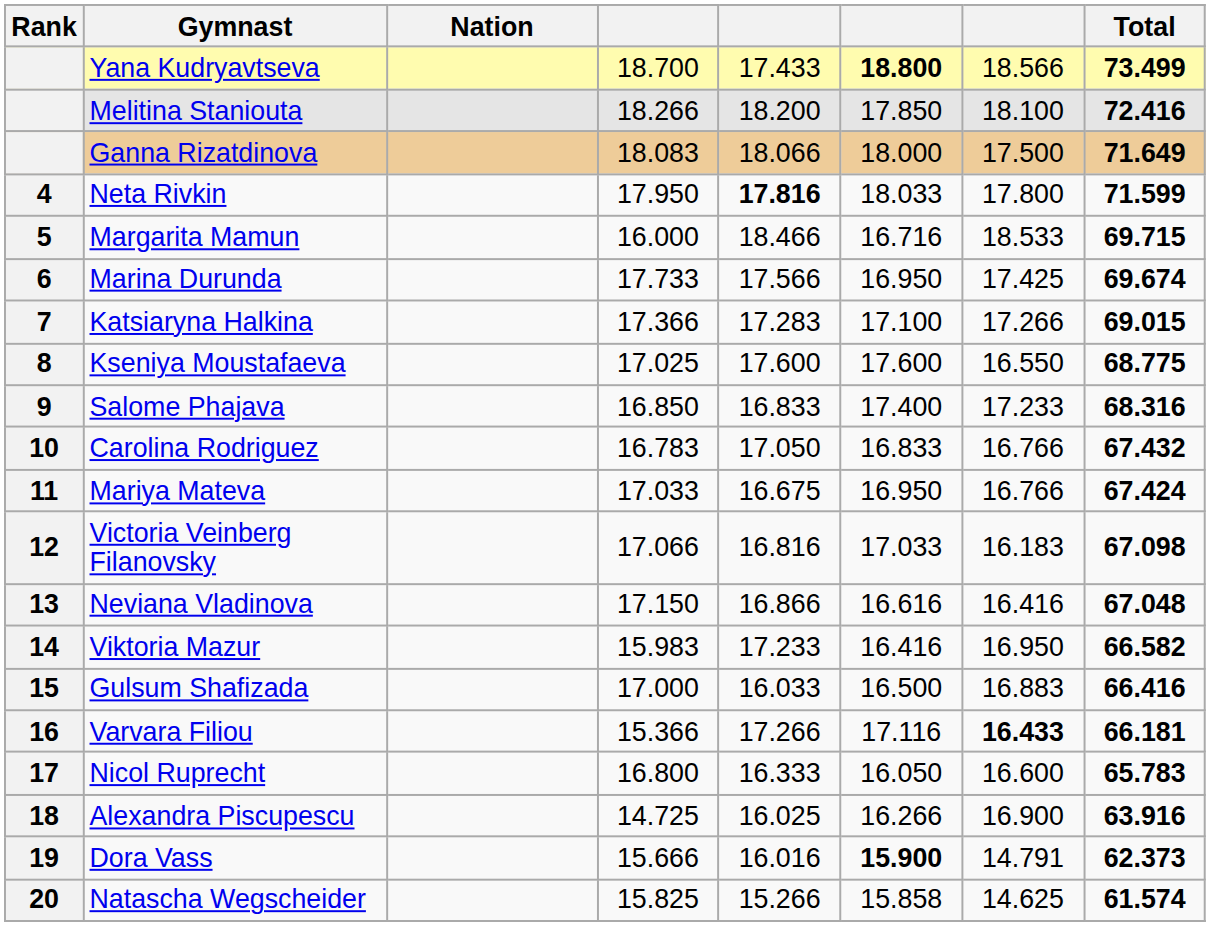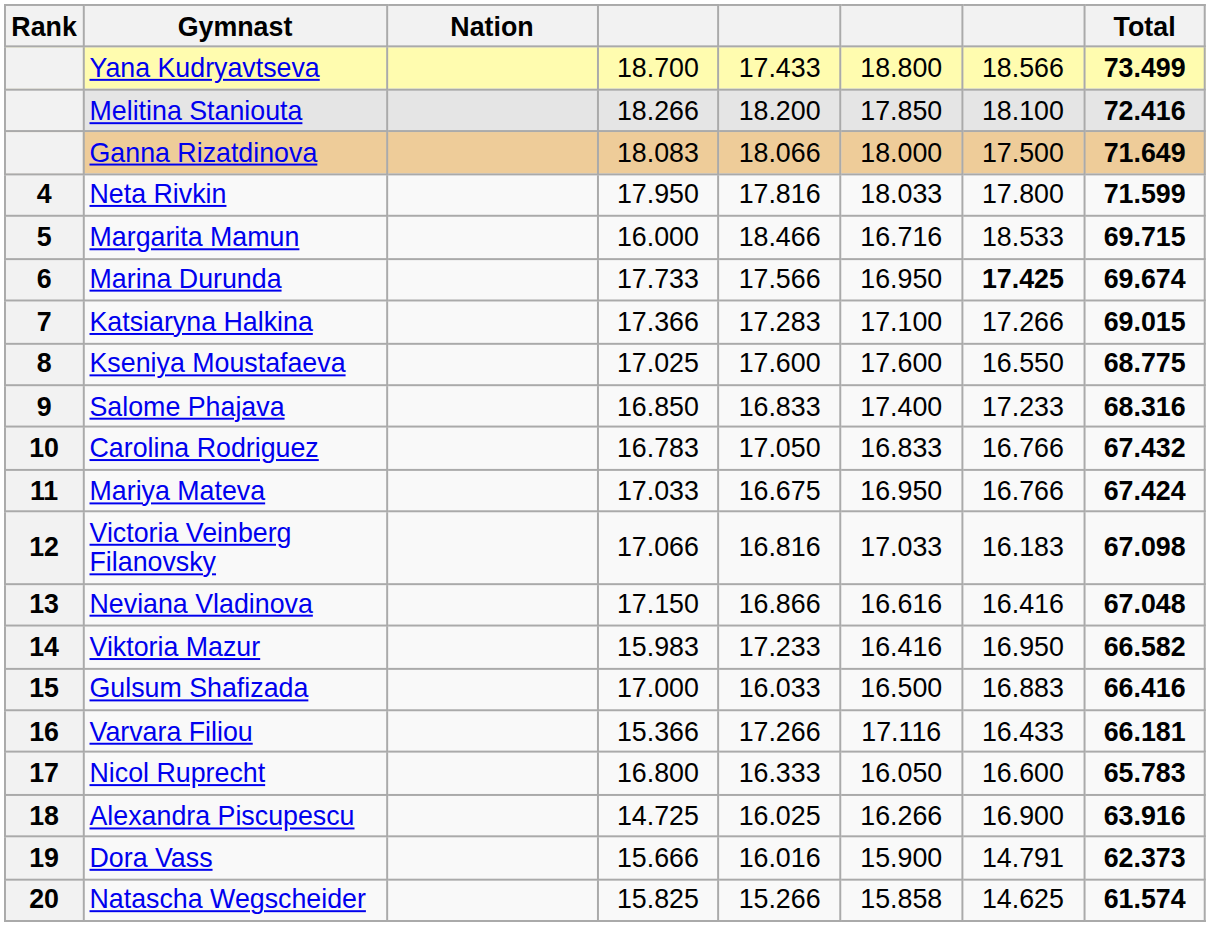Yana Kudryavtseva | column 6: bold -> normal
Neta Rivkin | column 5: bold -> normal
Marina Durunda | column 7: normal -> bold
Varvara Filiou | column 7: bold -> normal
Dora Vass | column 6: bold -> normal
